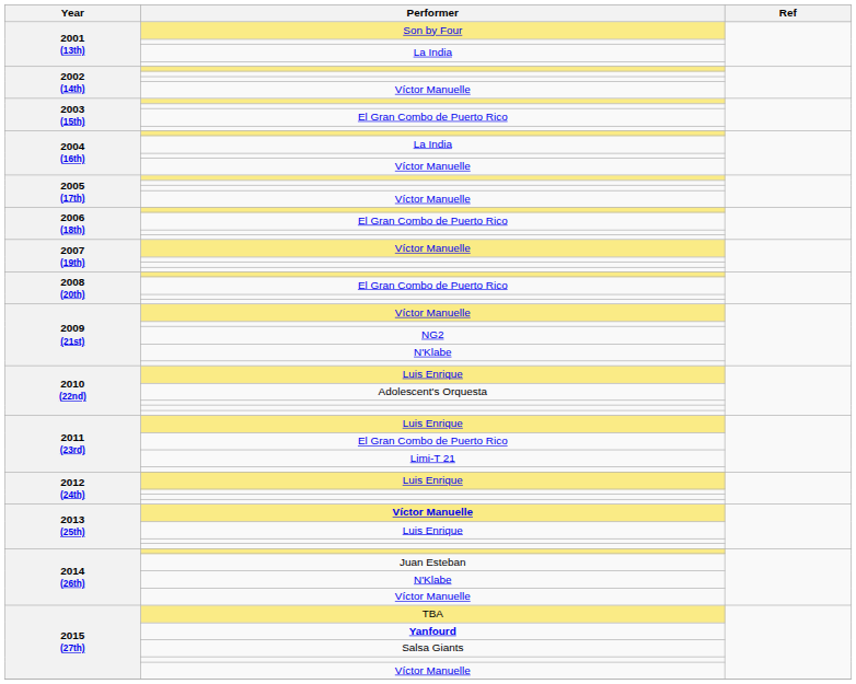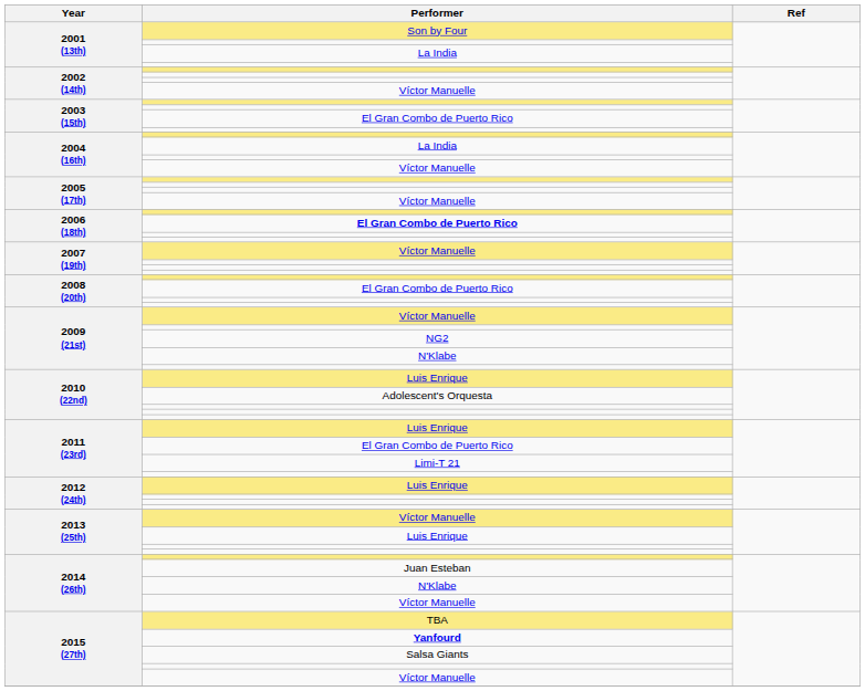2006 (18th) / El Gran Combo de Puerto Rico | Performer: normal -> bold
2013 (25th) / Víctor Manuelle | Performer: bold -> normal
